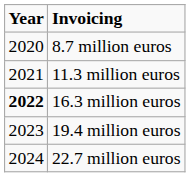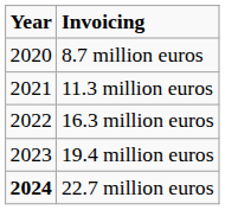16.3 million euros | Year: bold -> normal
22.7 million euros | Year: normal -> bold
